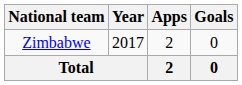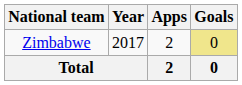Zimbabwe | Goals: no background -> khaki background
